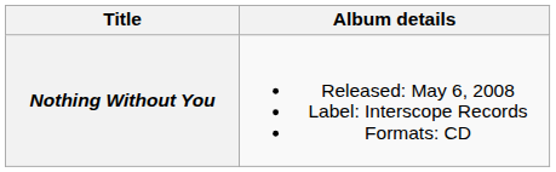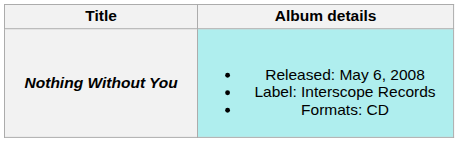Nothing Without You | Album details: no background -> paleturquoise background
